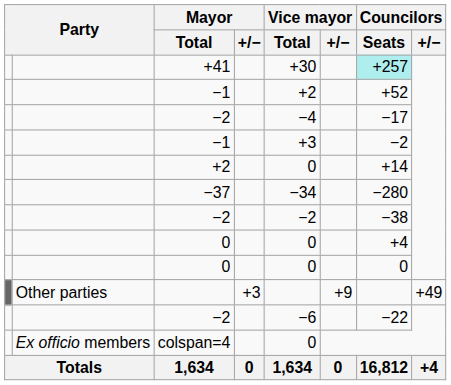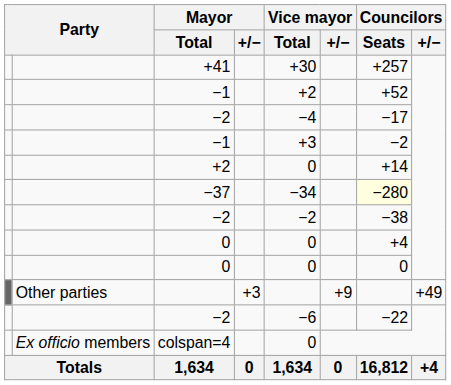+41 | Councilors / Seats: paleturquoise background -> no background
−37 | Councilors / Seats: no background -> lightyellow background
